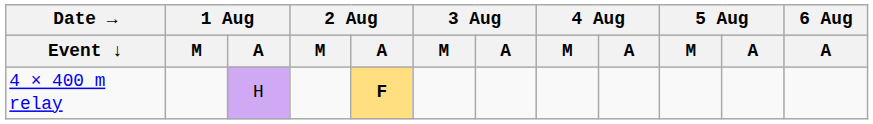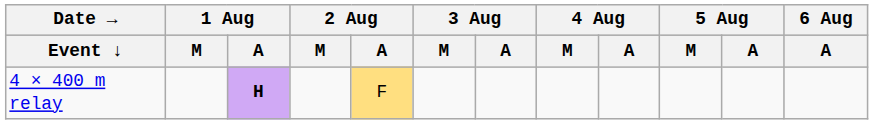4 × 400 m relay | 1 Aug / A: normal -> bold
4 × 400 m relay | 2 Aug / A: bold -> normal
